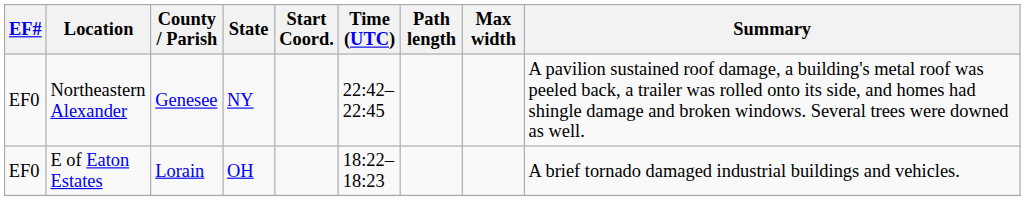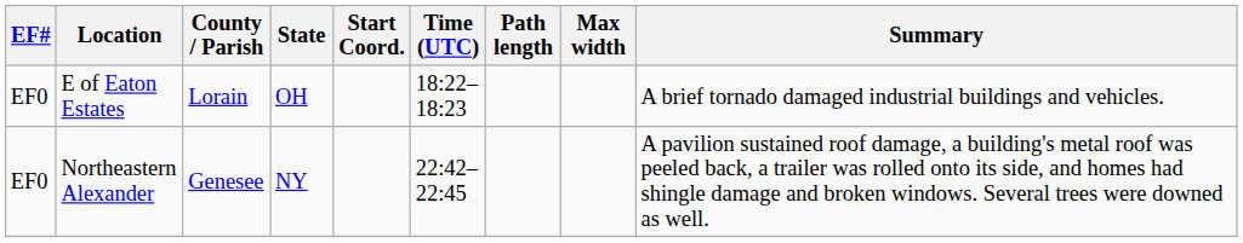rows swapped: E of Eaton Estates <-> Northeastern Alexander
